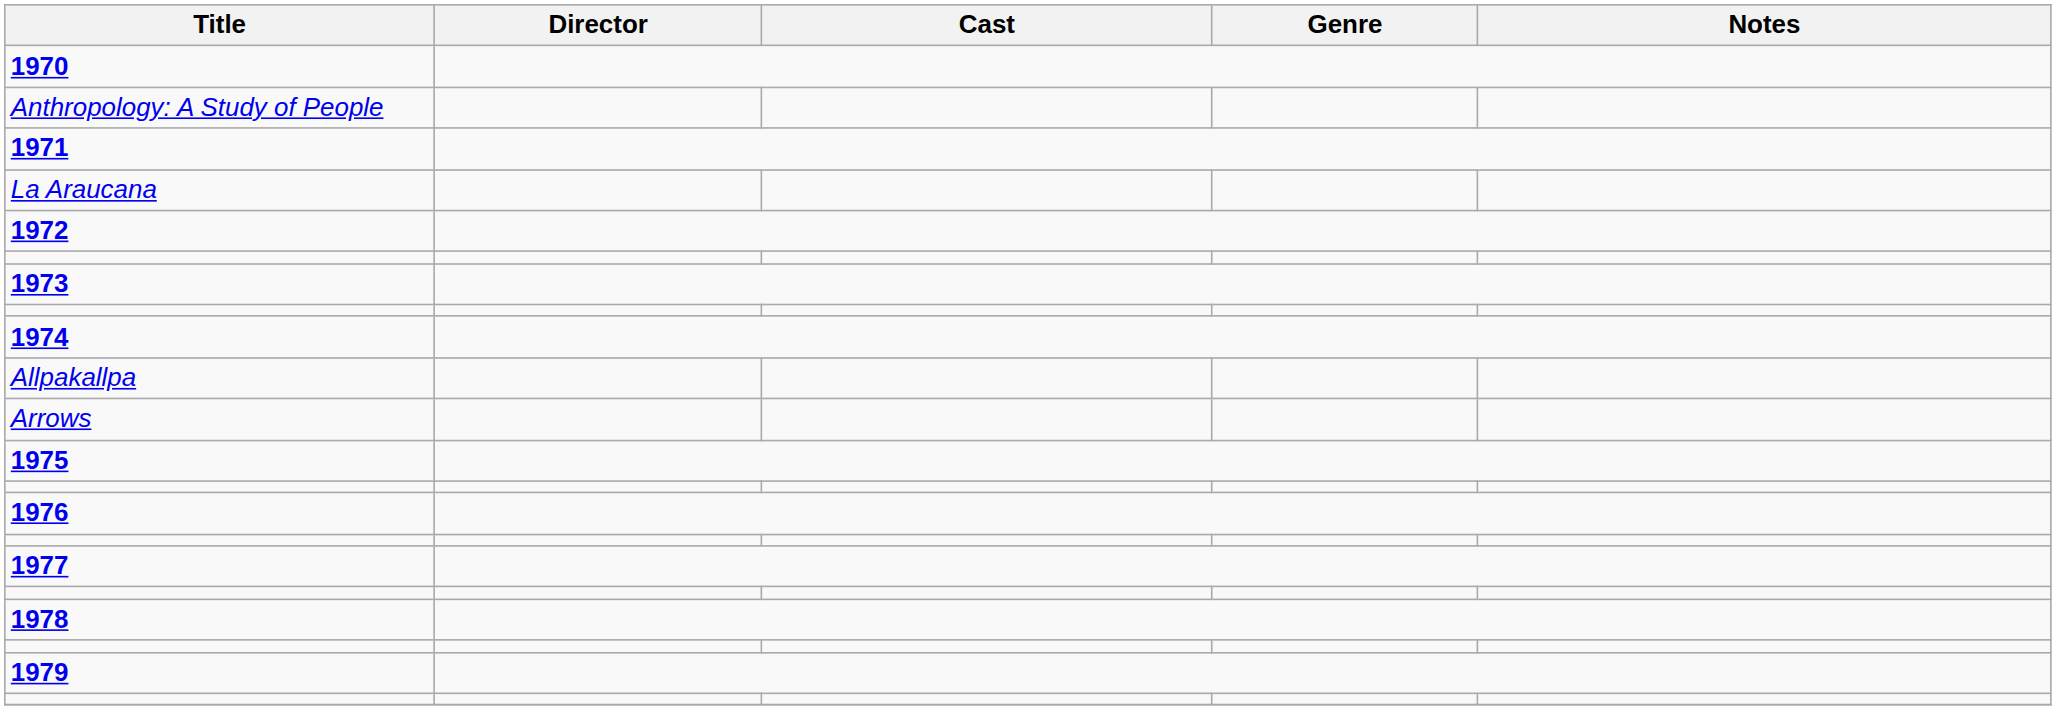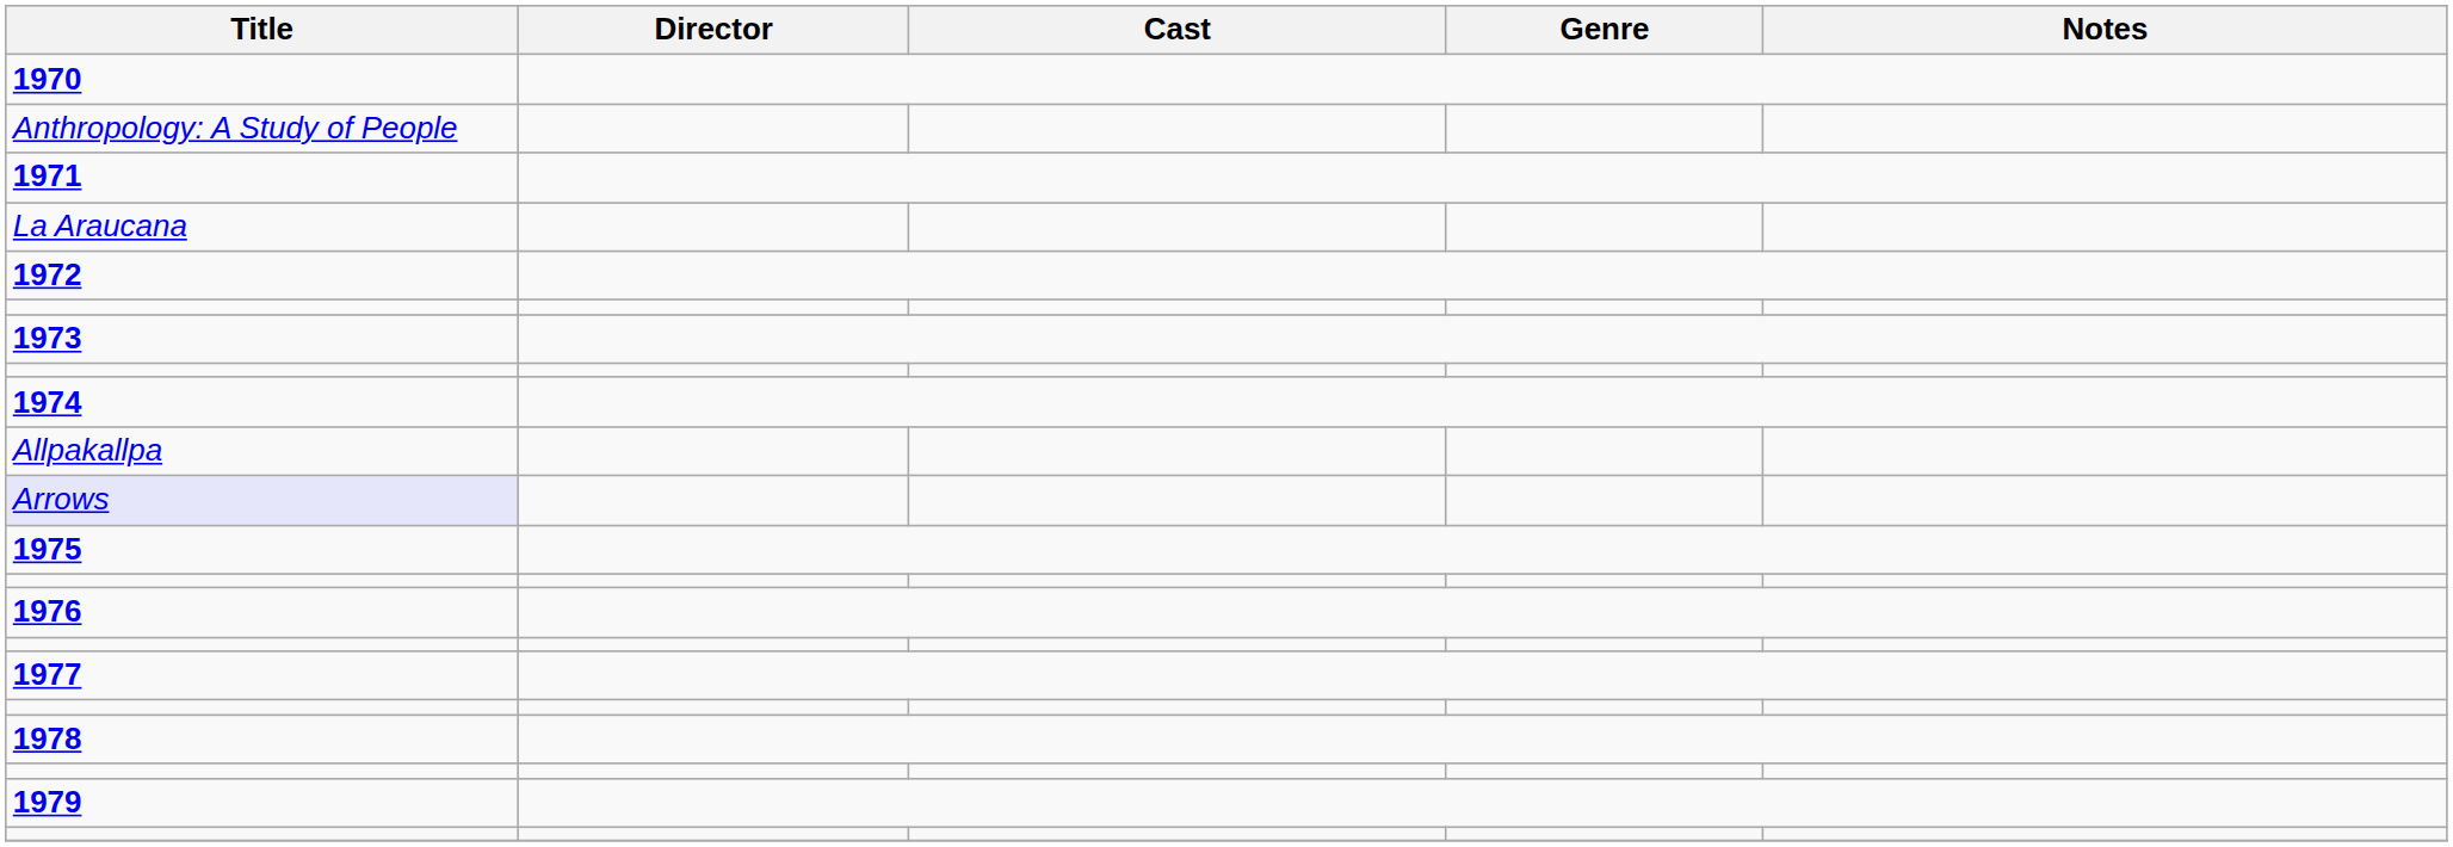Arrows | Title: no background -> lavender background
